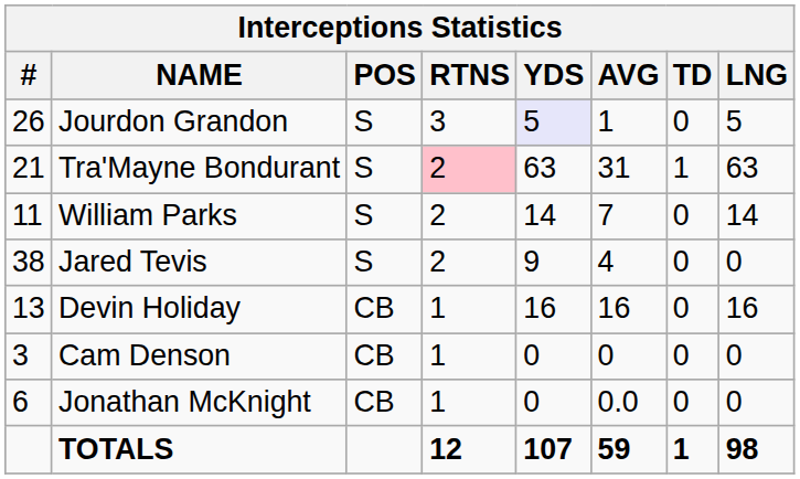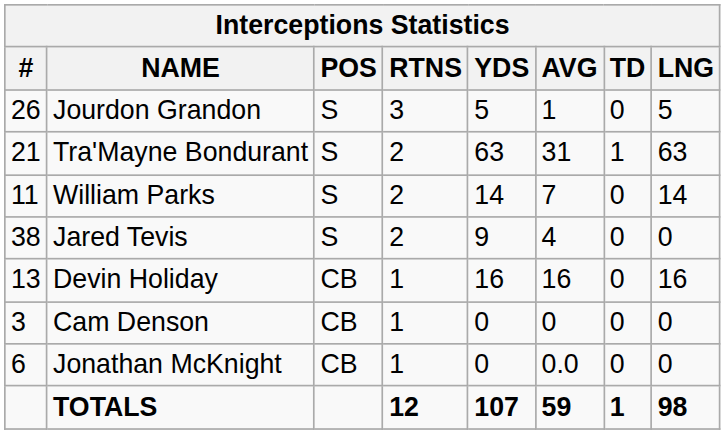Jourdon Grandon | YDS: lavender background -> no background
Tra'Mayne Bondurant | RTNS: pink background -> no background
